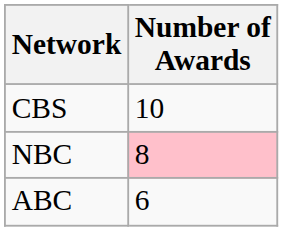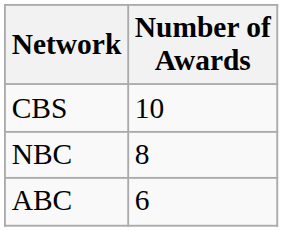NBC | Number of Awards: pink background -> no background
